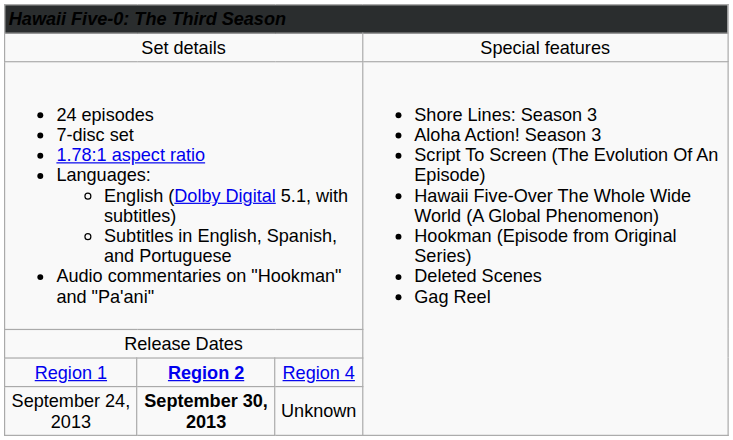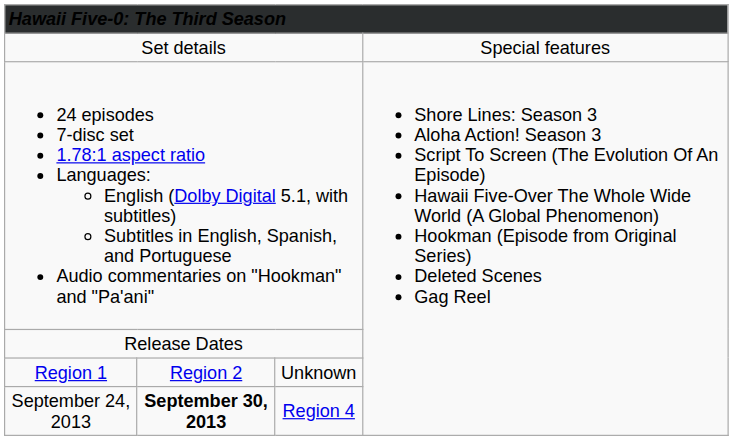Region 1 | column 2: bold -> normal
Region 1 | column 3: Region 4 -> Unknown
September 24, 2013 | column 3: Unknown -> Region 4
